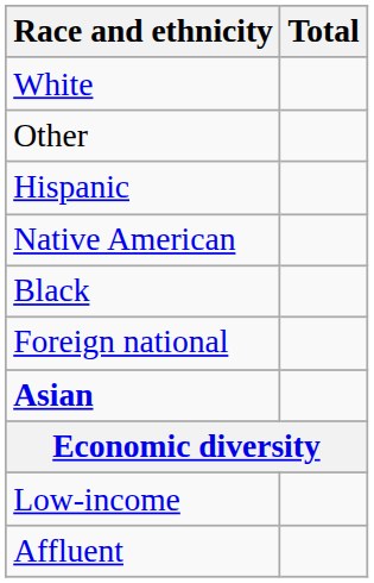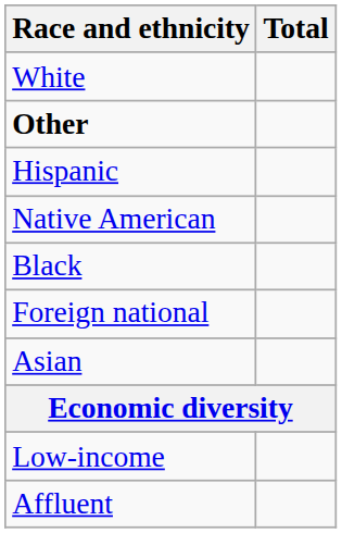Other | Race and ethnicity: normal -> bold
Asian | Race and ethnicity: bold -> normal
